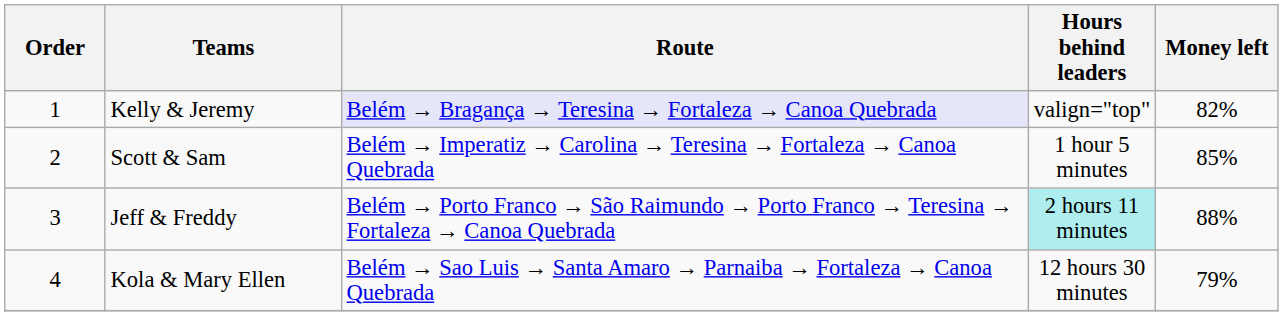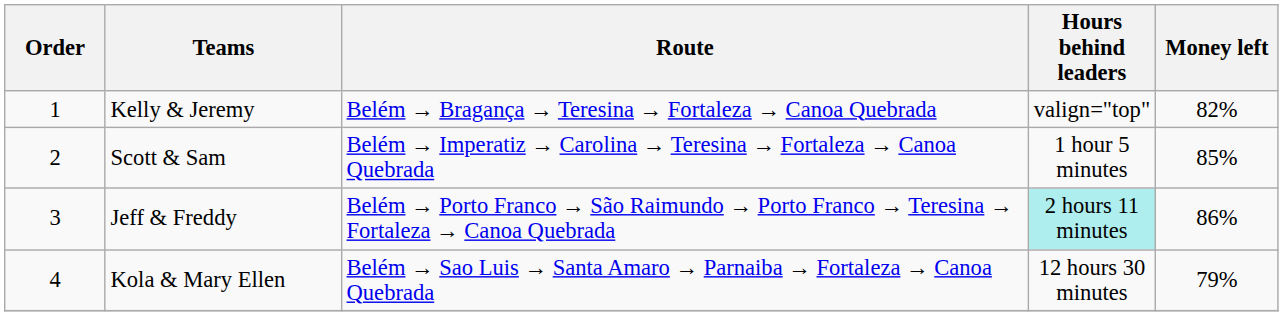Kelly & Jeremy | Route: lavender background -> no background
Jeff & Freddy | Money left: 88% -> 86%
